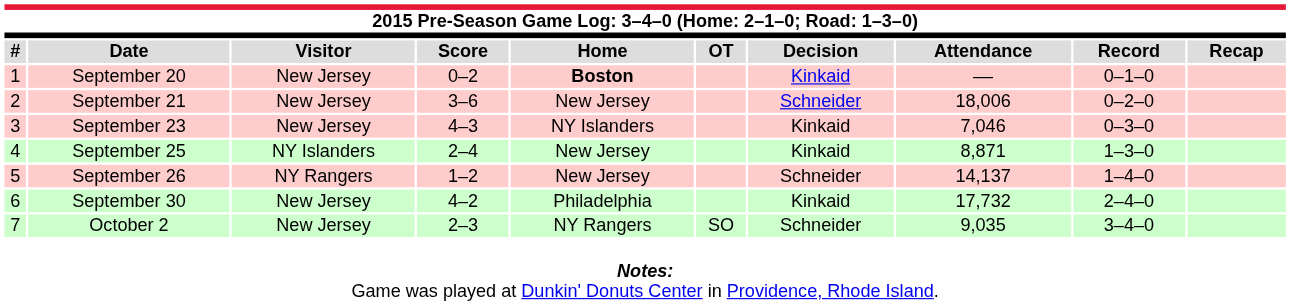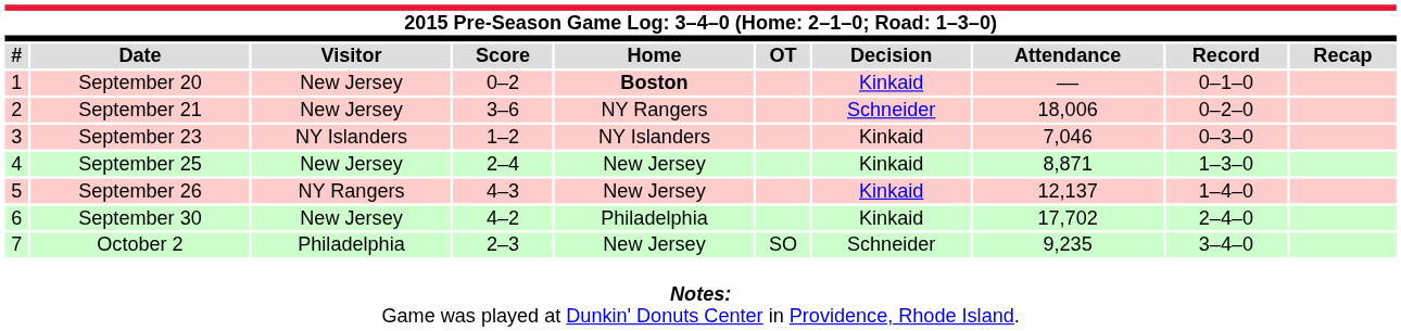September 21 | Home: New Jersey -> NY Rangers
September 23 | Visitor: New Jersey -> NY Islanders
September 23 | Score: 4–3 -> 1–2
September 25 | Visitor: NY Islanders -> New Jersey
September 26 | Score: 1–2 -> 4–3
September 26 | Decision: Schneider -> Kinkaid
September 26 | Attendance: 14,137 -> 12,137
September 30 | Attendance: 17,732 -> 17,702
October 2 | Visitor: New Jersey -> Philadelphia
October 2 | Home: NY Rangers -> New Jersey
October 2 | Attendance: 9,035 -> 9,235
